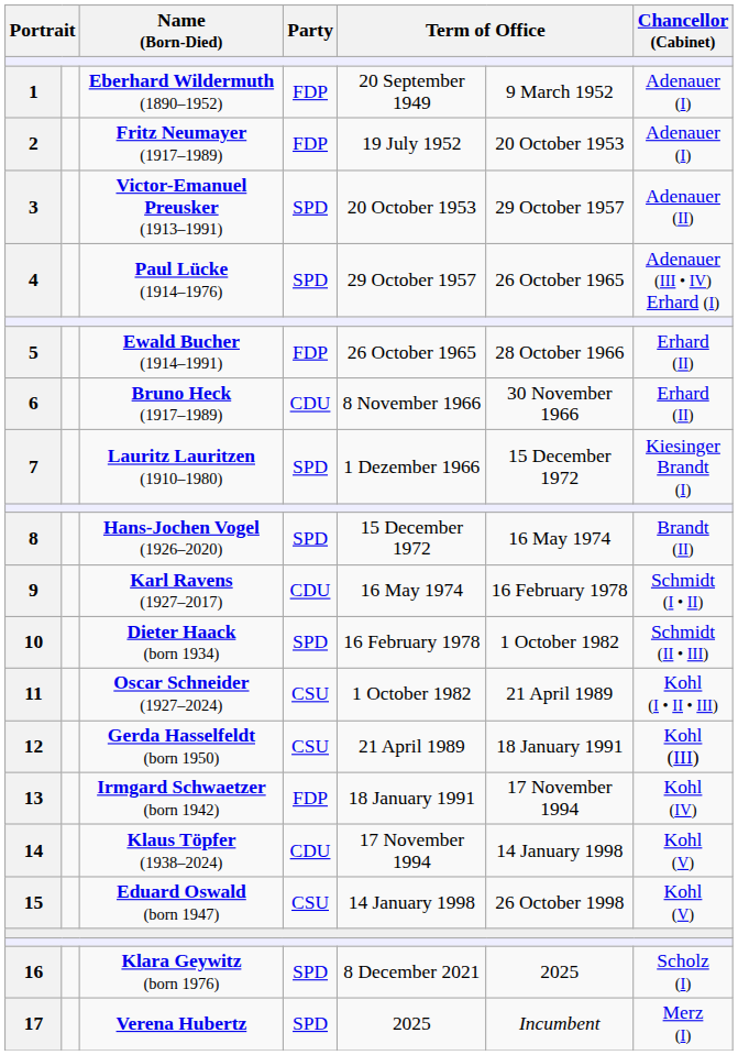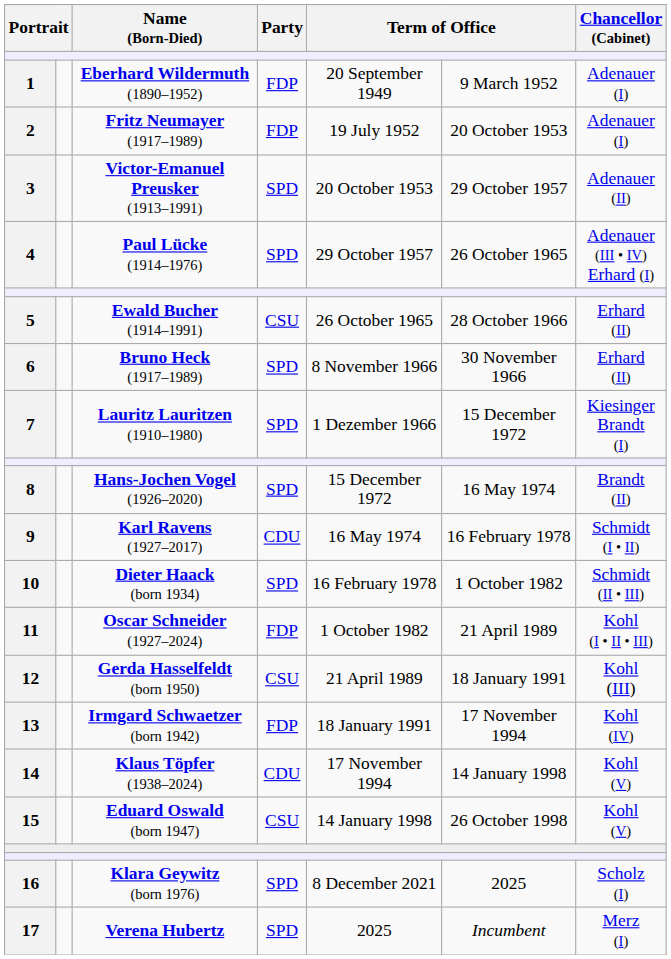5 | Party: FDP -> CSU
6 | Party: CDU -> SPD
11 | Party: CSU -> FDP
